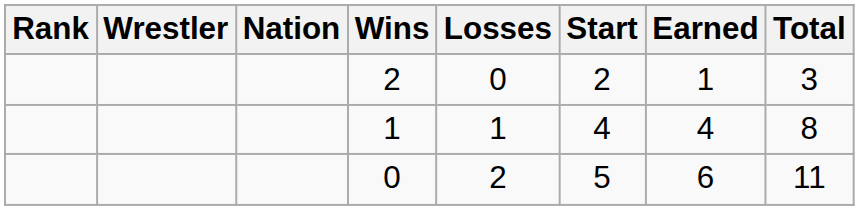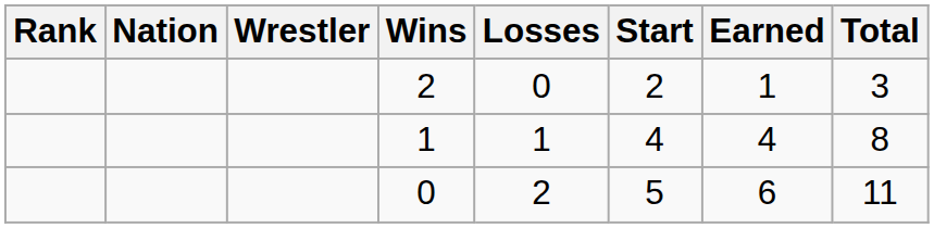columns swapped: Wrestler <-> Nation
